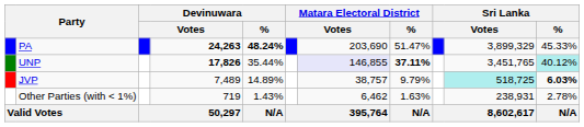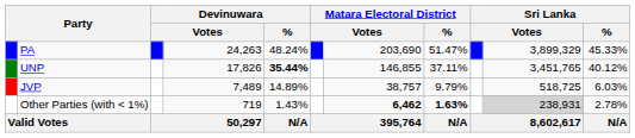PA | column 4: bold -> normal
PA | Devinuwara / %: bold -> normal
UNP | column 4: bold -> normal
UNP | Devinuwara / %: normal -> bold
UNP | column 7: lavender background -> no background
UNP | Matara Electoral District / %: bold -> normal
UNP | Sri Lanka / %: paleturquoise background -> no background
JVP | column 10: paleturquoise background -> no background
JVP | Sri Lanka / %: bold -> normal
Other Parties (with < 1%) | column 7: normal -> bold
Other Parties (with < 1%) | Matara Electoral District / %: normal -> bold
Other Parties (with < 1%) | column 10: no background -> lightgrey background
